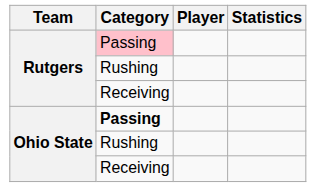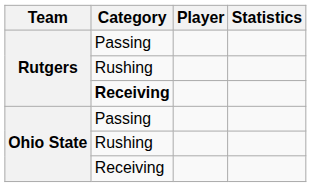Rutgers / Passing | Category: pink background -> no background
Rutgers / Receiving | Category: normal -> bold
Ohio State / Passing | Category: bold -> normal
